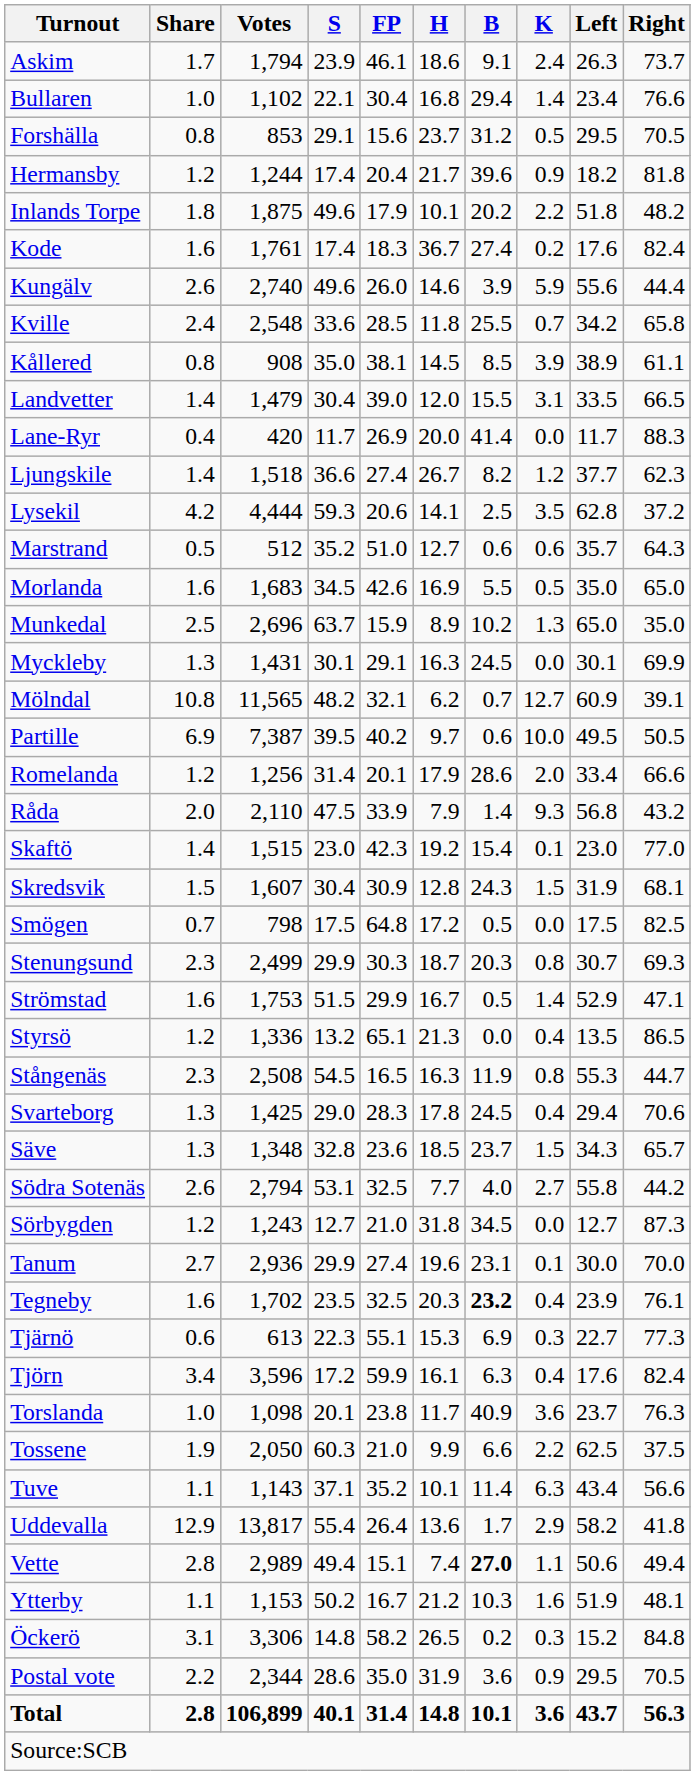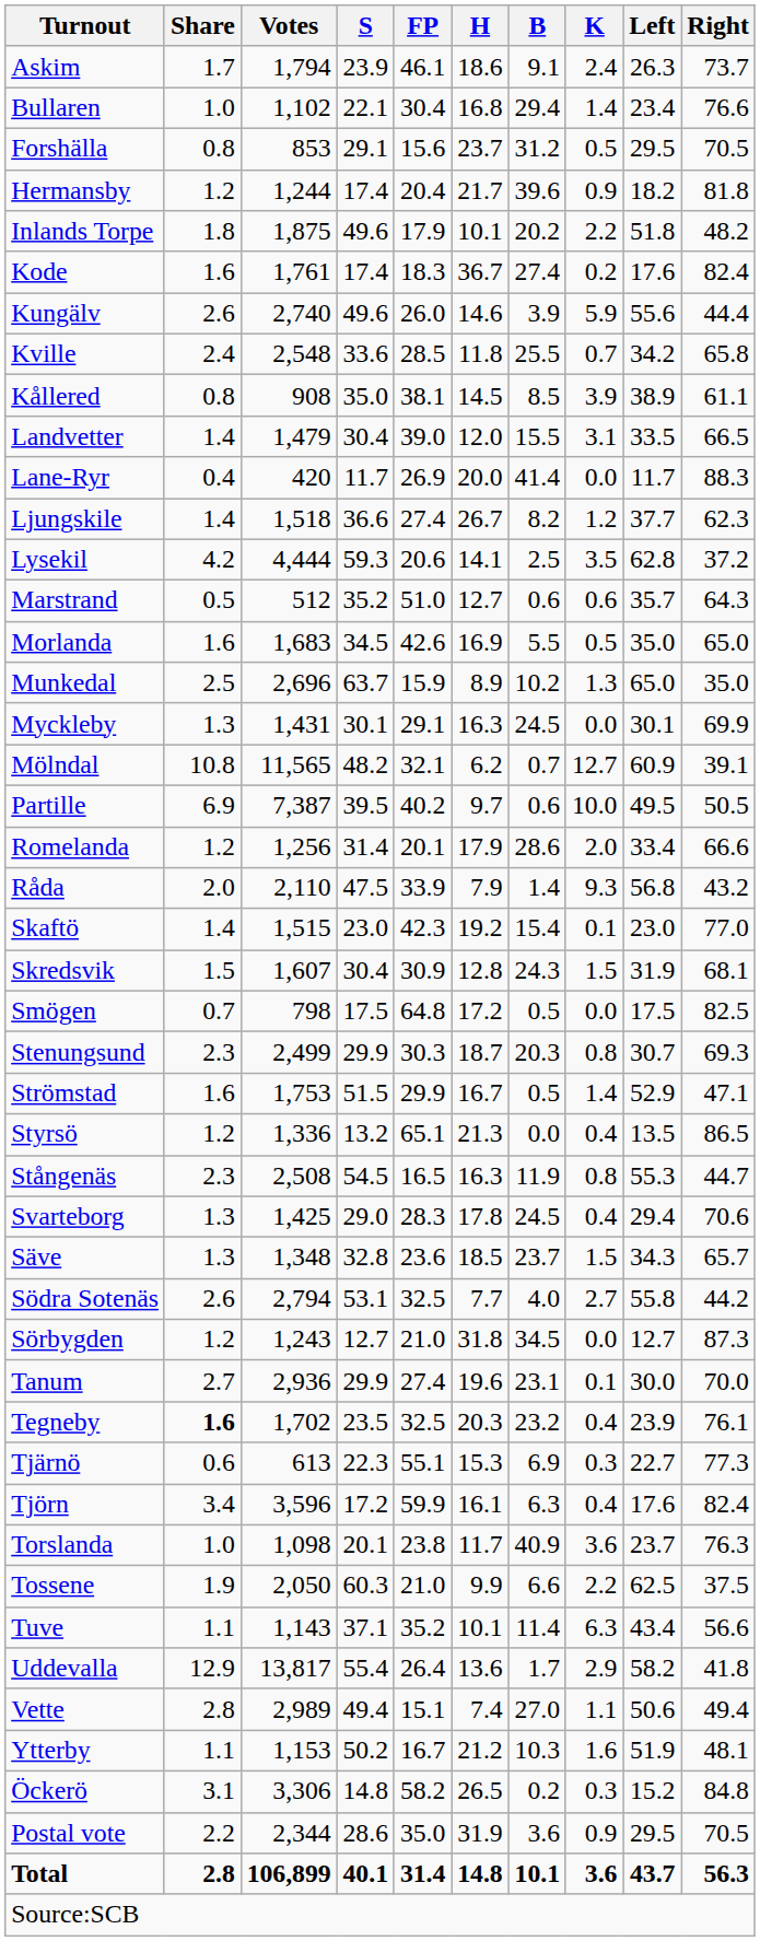Tegneby | Share: normal -> bold
Tegneby | B: bold -> normal
Vette | B: bold -> normal
